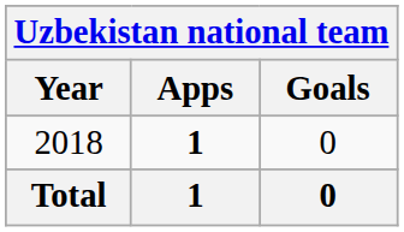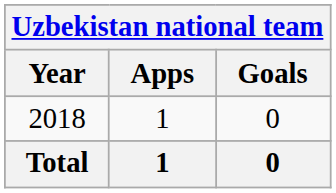2018 | Apps: bold -> normal
